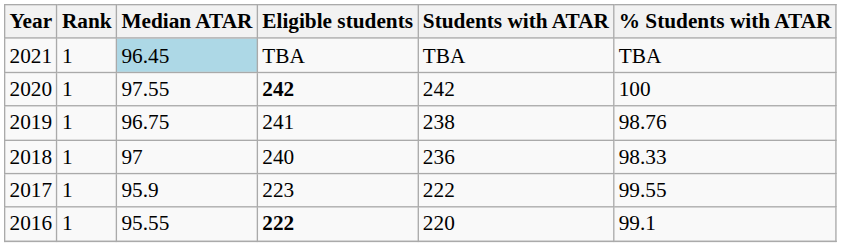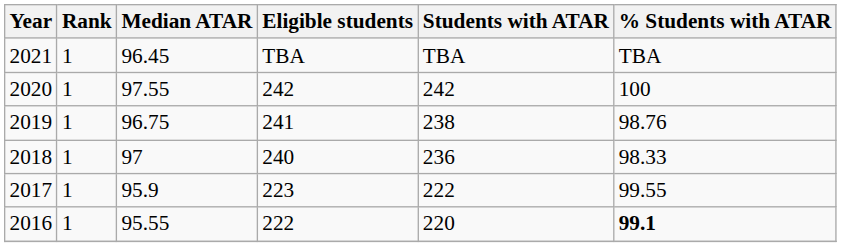2021 | Median ATAR: lightblue background -> no background
2020 | Eligible students: bold -> normal
2016 | Eligible students: bold -> normal
2016 | % Students with ATAR: normal -> bold
